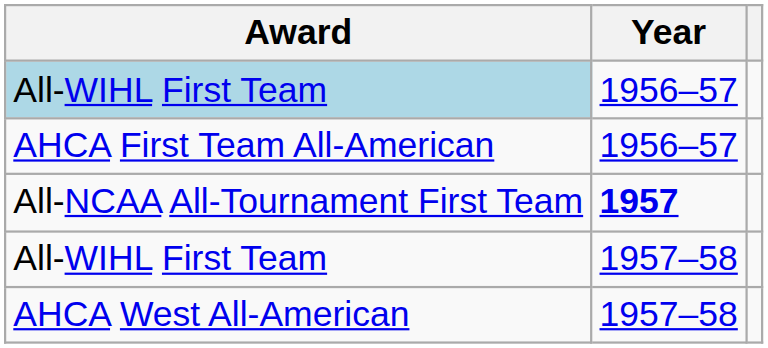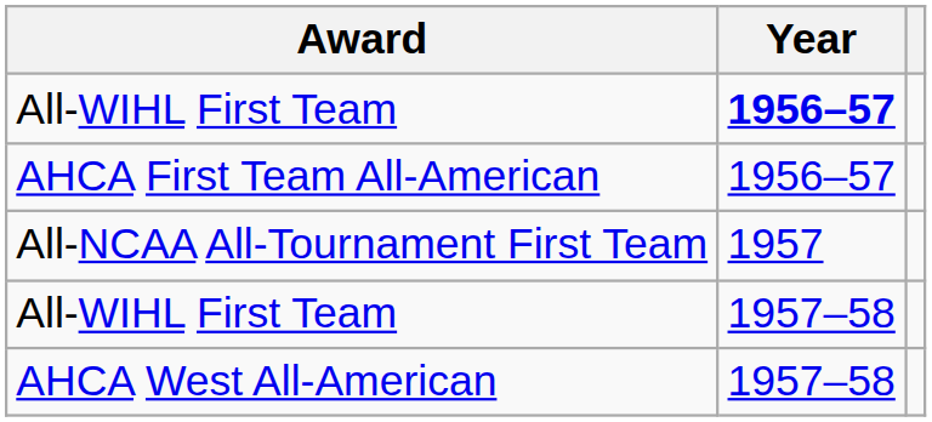row 2 | Award: lightblue background -> no background
row 2 | Year: normal -> bold
row 4 | Year: bold -> normal
